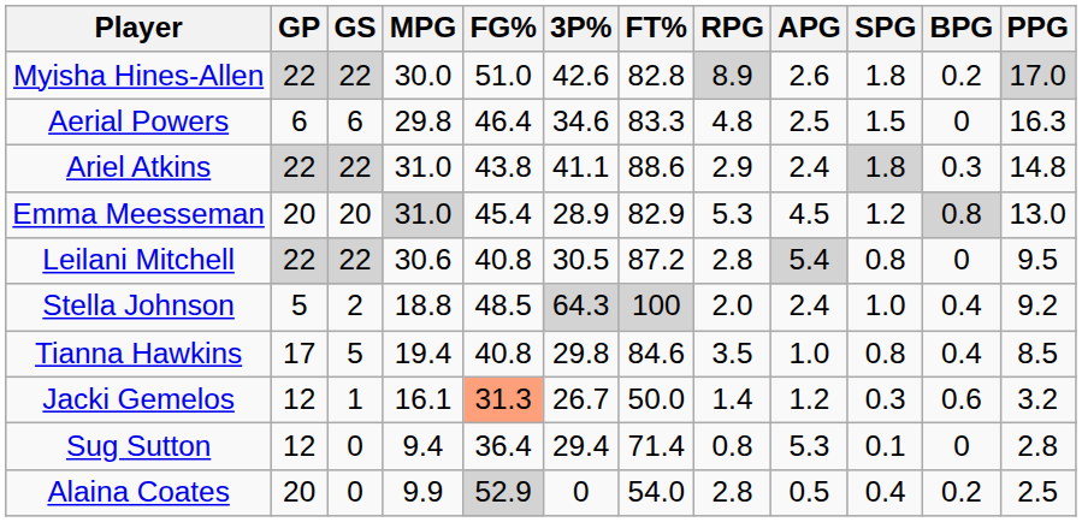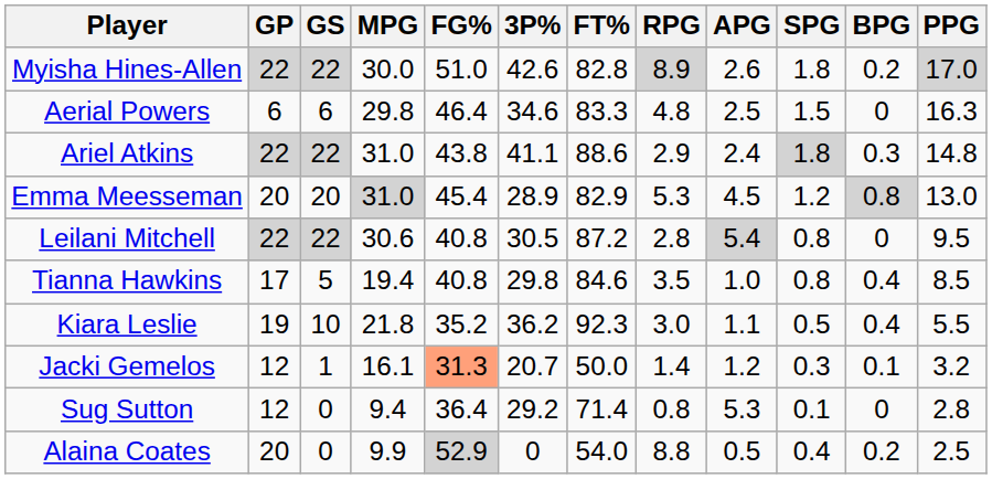- row: Stella Johnson | 5 | 2 | 18.8 | 48.5 | 64.3 | 100 | 2.0 | 2.4 | 1.0 | 0.4 | 9.2
+ row: Kiara Leslie | 19 | 10 | 21.8 | 35.2 | 36.2 | 92.3 | 3.0 | 1.1 | 0.5 | 0.4 | 5.5
Jacki Gemelos | 3P%: 26.7 -> 20.7
Jacki Gemelos | BPG: 0.6 -> 0.1
Sug Sutton | 3P%: 29.4 -> 29.2
Alaina Coates | RPG: 2.8 -> 8.8
